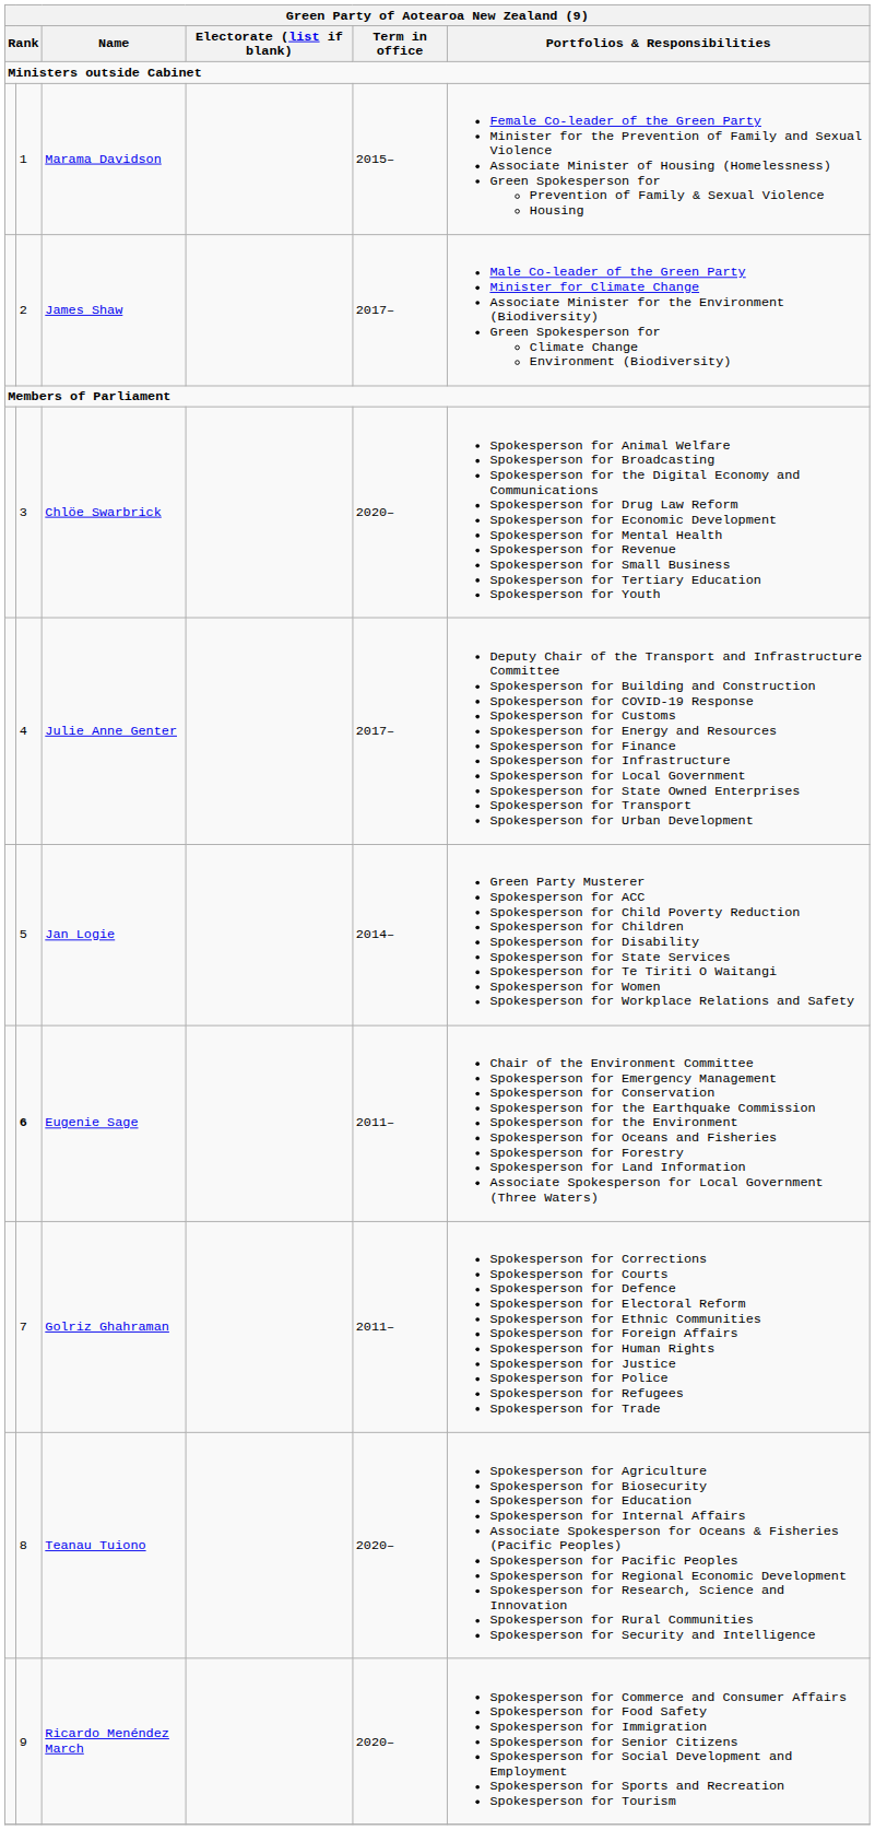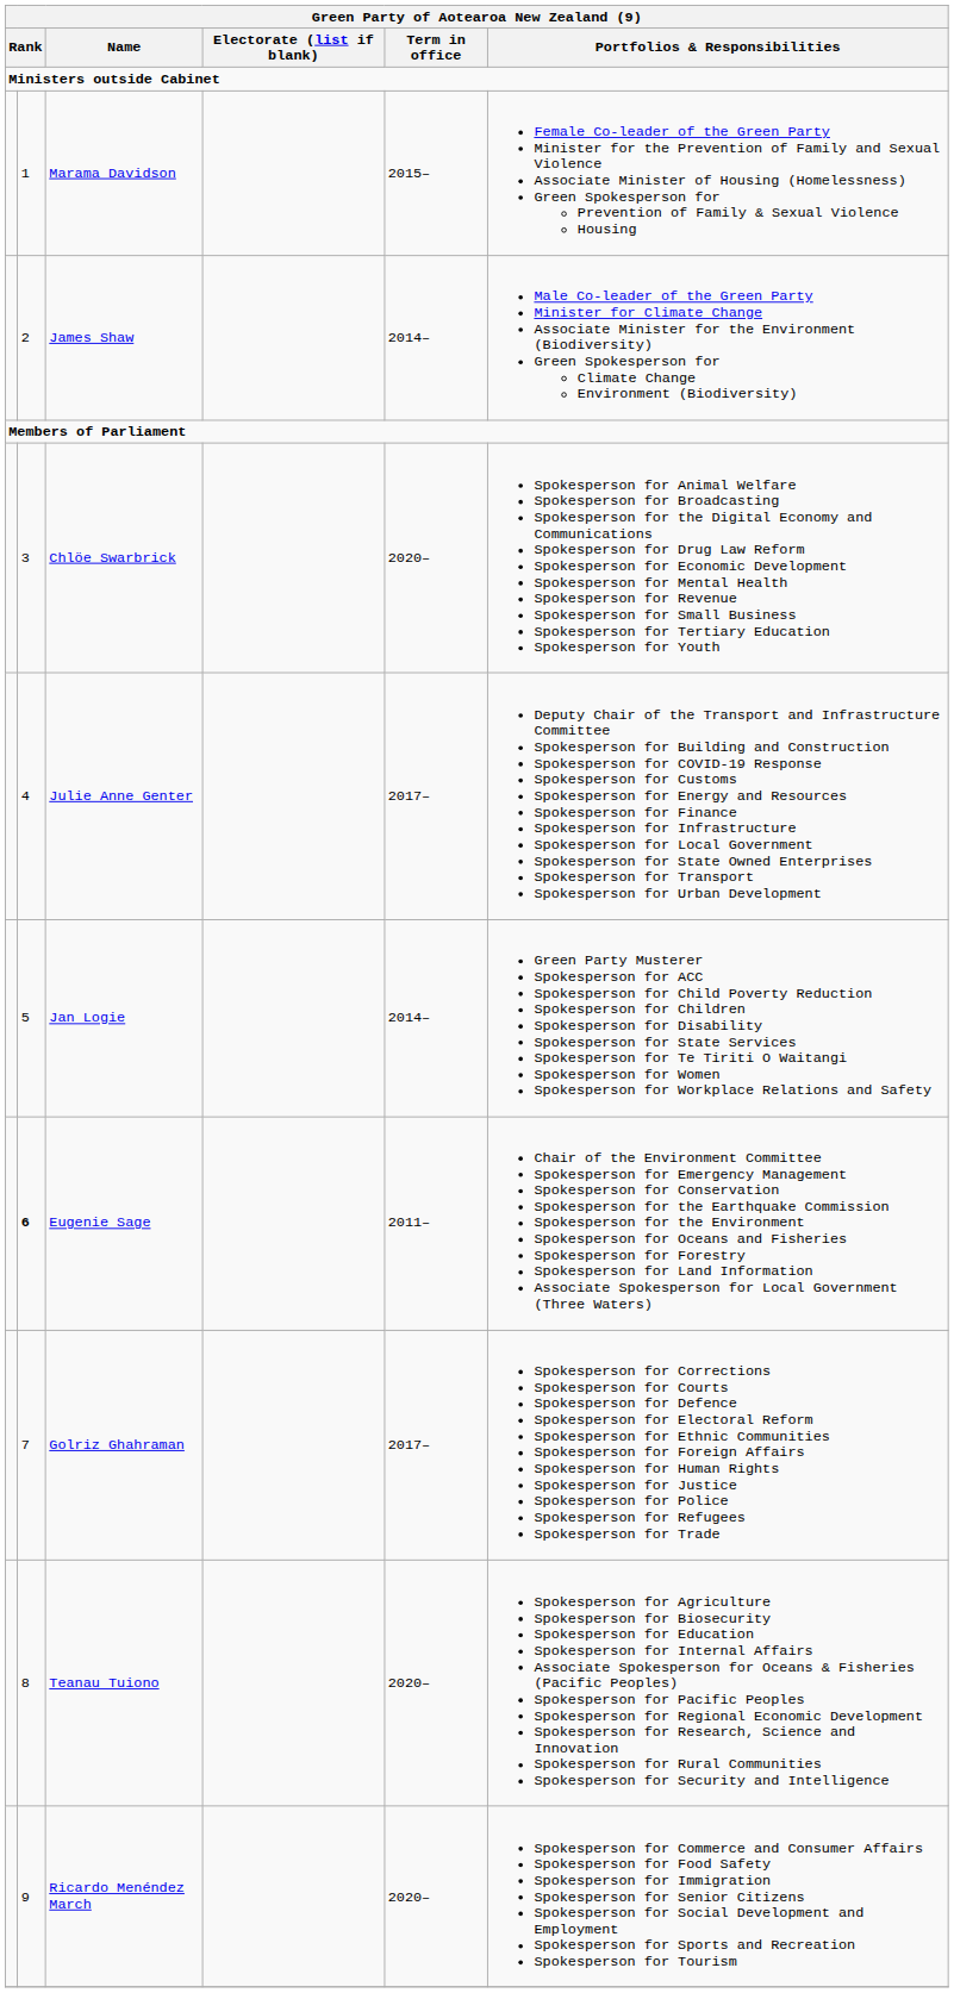James Shaw | Term in office: 2017– -> 2014–
Golriz Ghahraman | Term in office: 2011– -> 2017–
